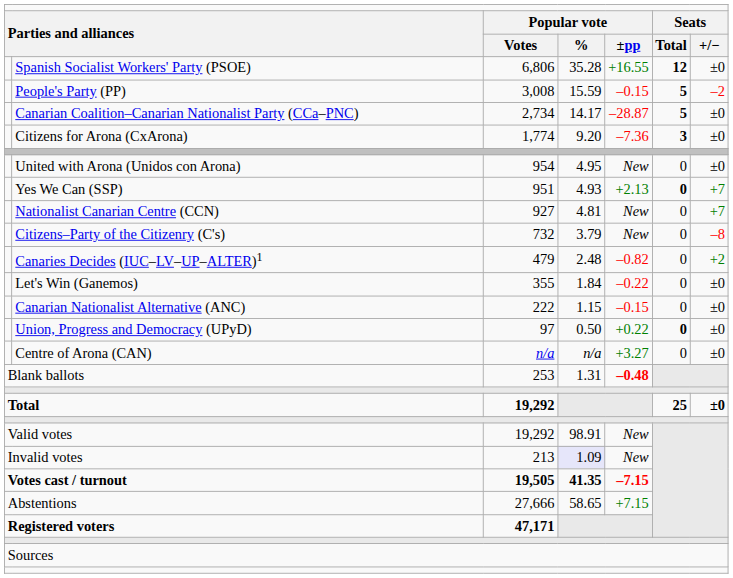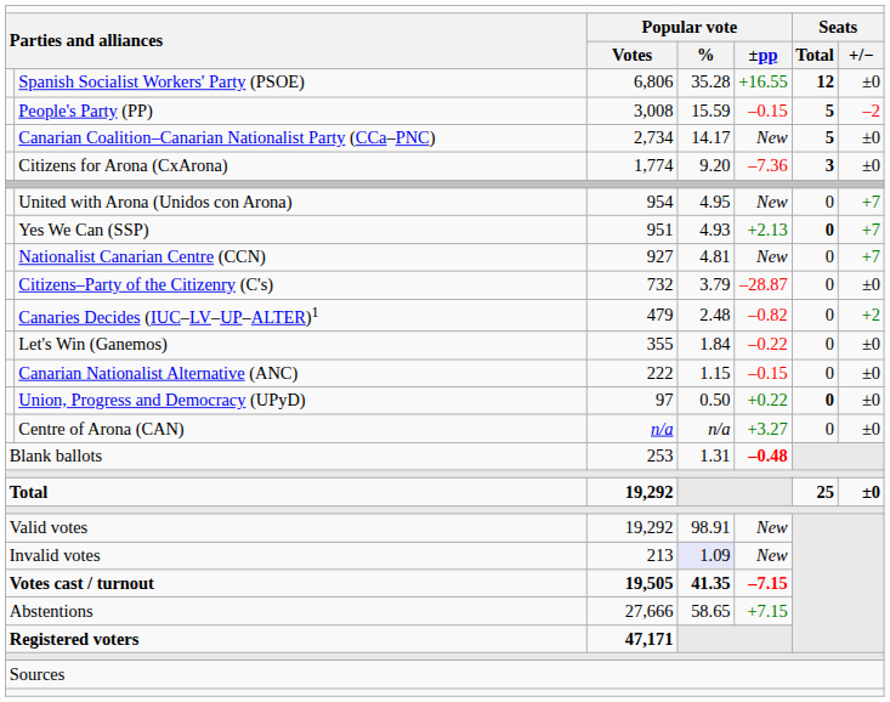Canarian Coalition–Canarian Nationalist Party (CCa–PNC) | column 5: –28.87 -> New
United with Arona (Unidos con Arona) | column 7: ±0 -> +7
Citizens–Party of the Citizenry (C's) | column 5: New -> –28.87
Citizens–Party of the Citizenry (C's) | column 7: –8 -> ±0
